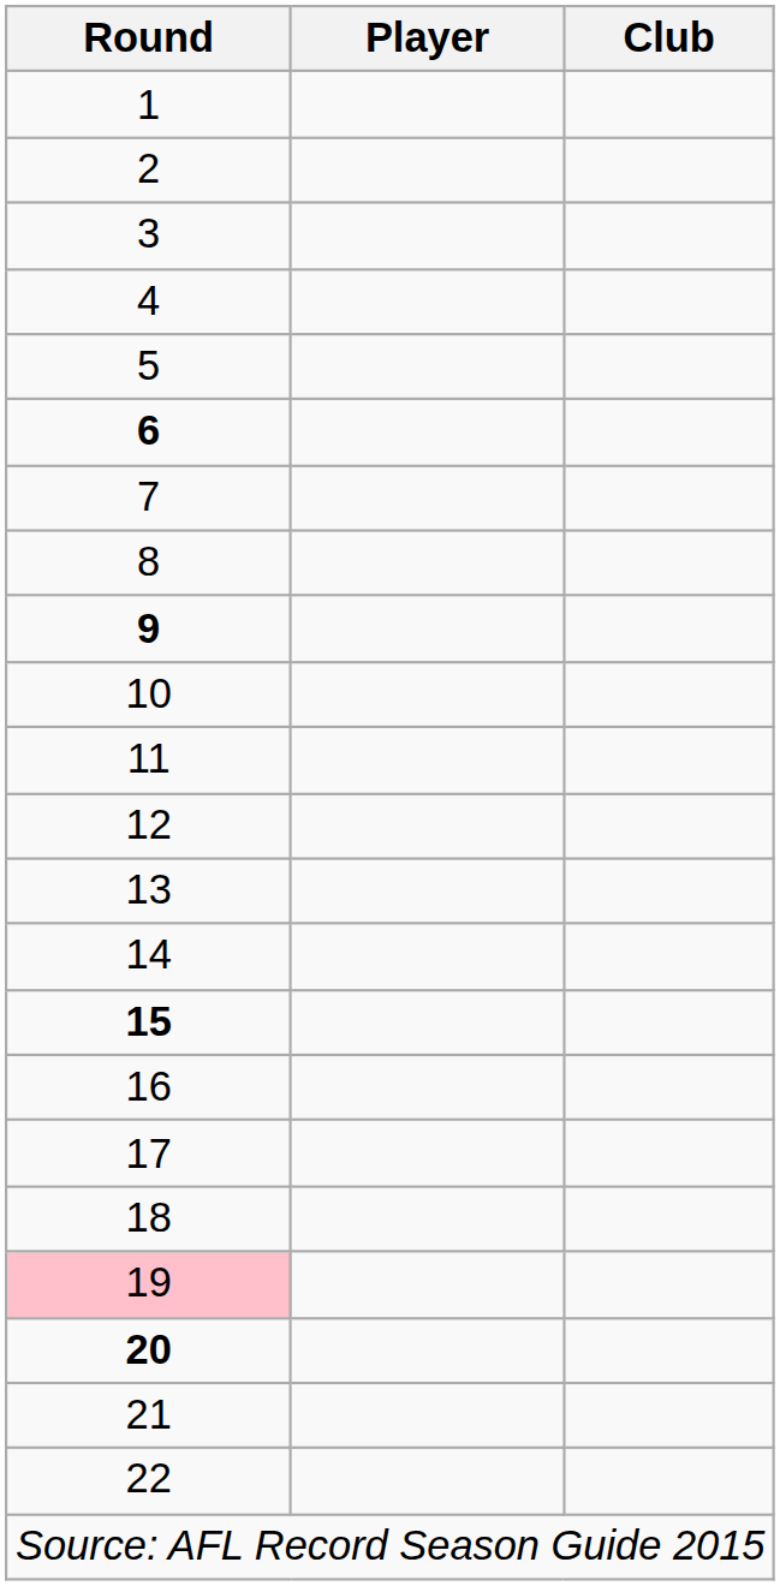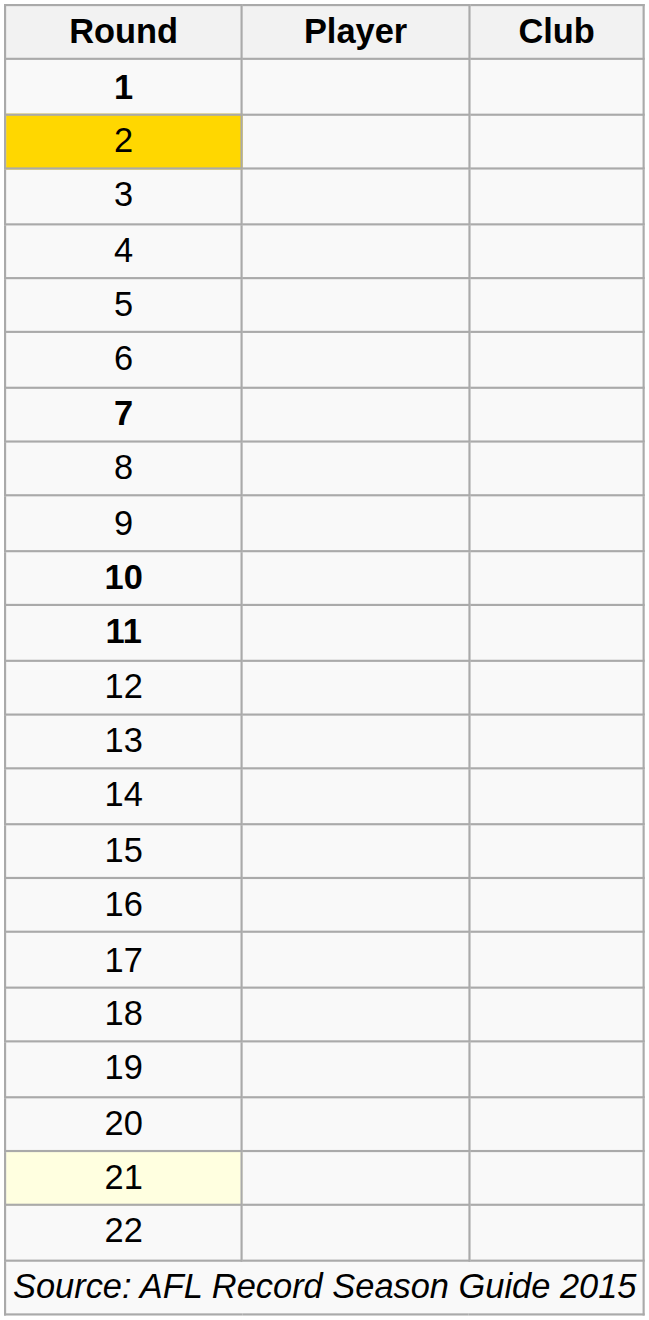1 | Round: normal -> bold
2 | Round: no background -> gold background
6 | Round: bold -> normal
7 | Round: normal -> bold
9 | Round: bold -> normal
10 | Round: normal -> bold
11 | Round: normal -> bold
15 | Round: bold -> normal
19 | Round: pink background -> no background
20 | Round: bold -> normal
21 | Round: no background -> lightyellow background
